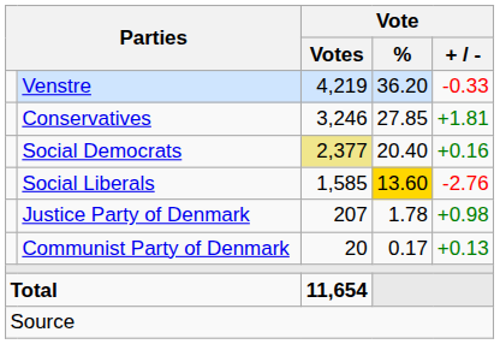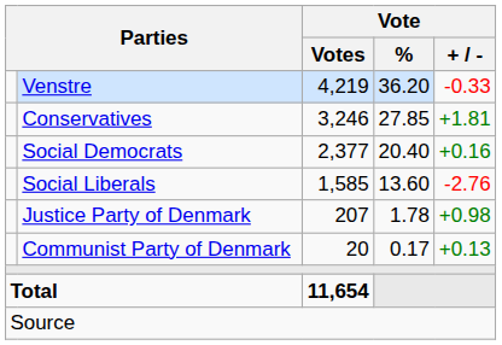Social Democrats | Vote / Votes: khaki background -> no background
Social Liberals | Vote / %: gold background -> no background
